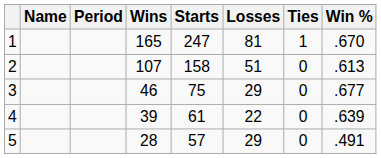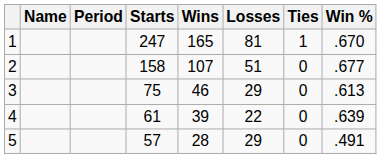columns swapped: Starts <-> Wins
2 | Win %: .613 -> .677
3 | Win %: .677 -> .613
